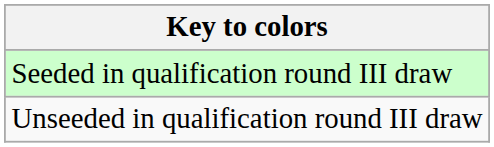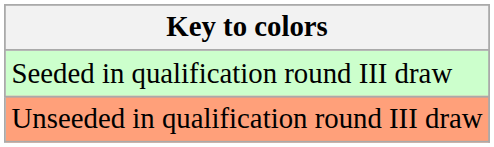row 3 | column 1: no background -> lightsalmon background
